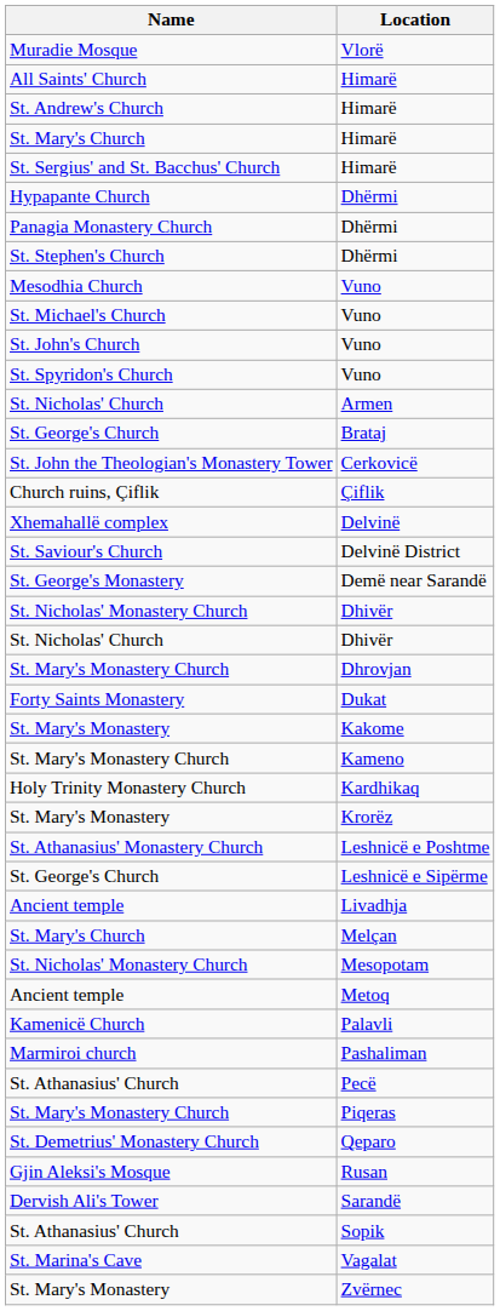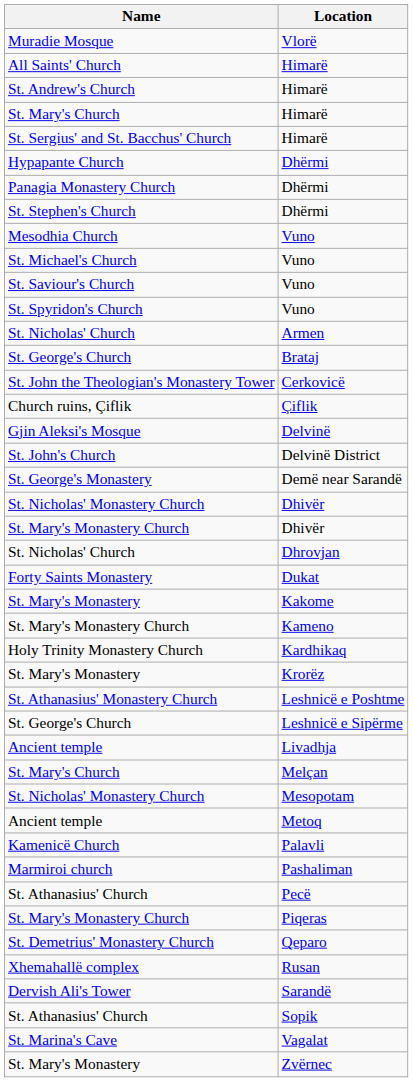row 12 | Name: St. John's Church -> St. Saviour's Church
row 18 | Name: Xhemahallë complex -> Gjin Aleksi's Mosque
row 19 | Name: St. Saviour's Church -> St. John's Church
row 22 | Name: St. Nicholas' Church -> St. Mary's Monastery Church
row 23 | Name: St. Mary's Monastery Church -> St. Nicholas' Church
row 40 | Name: Gjin Aleksi's Mosque -> Xhemahallë complex
